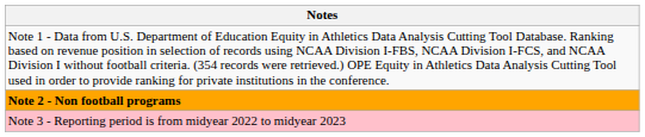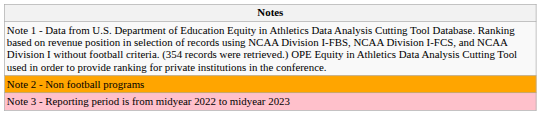row 3 | column 1: bold -> normal
